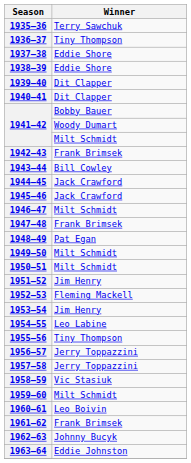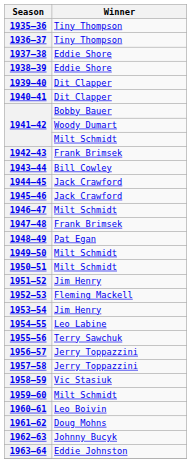row 2 | Winner: Terry Sawchuk -> Tiny Thompson
row 24 | Winner: Tiny Thompson -> Terry Sawchuk
row 30 | Winner: Frank Brimsek -> Doug Mohns
